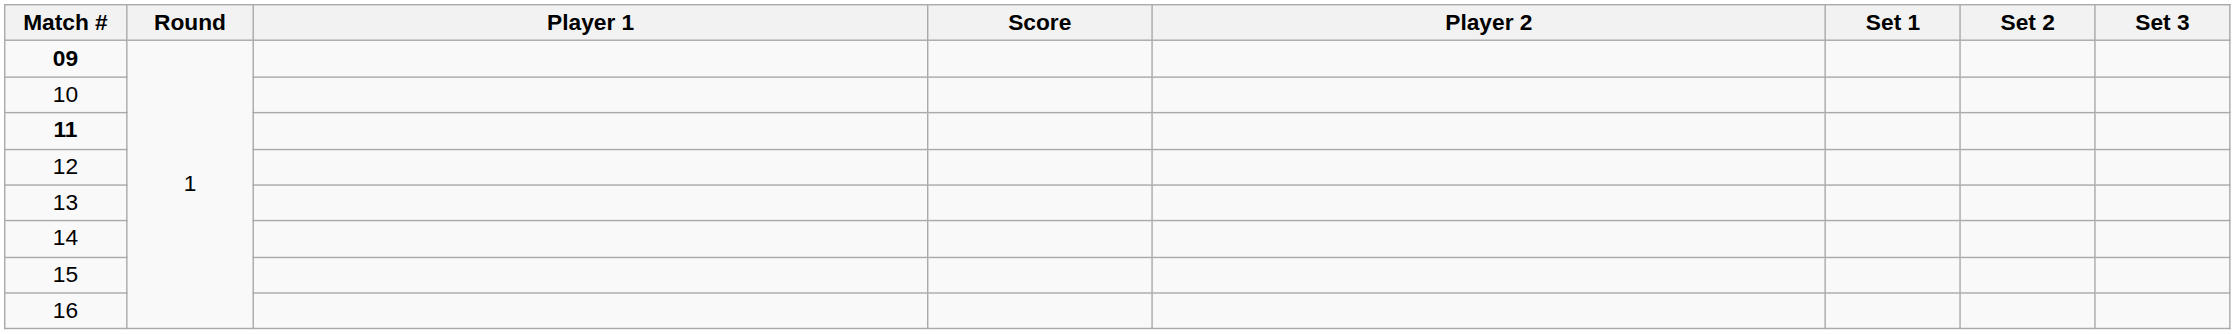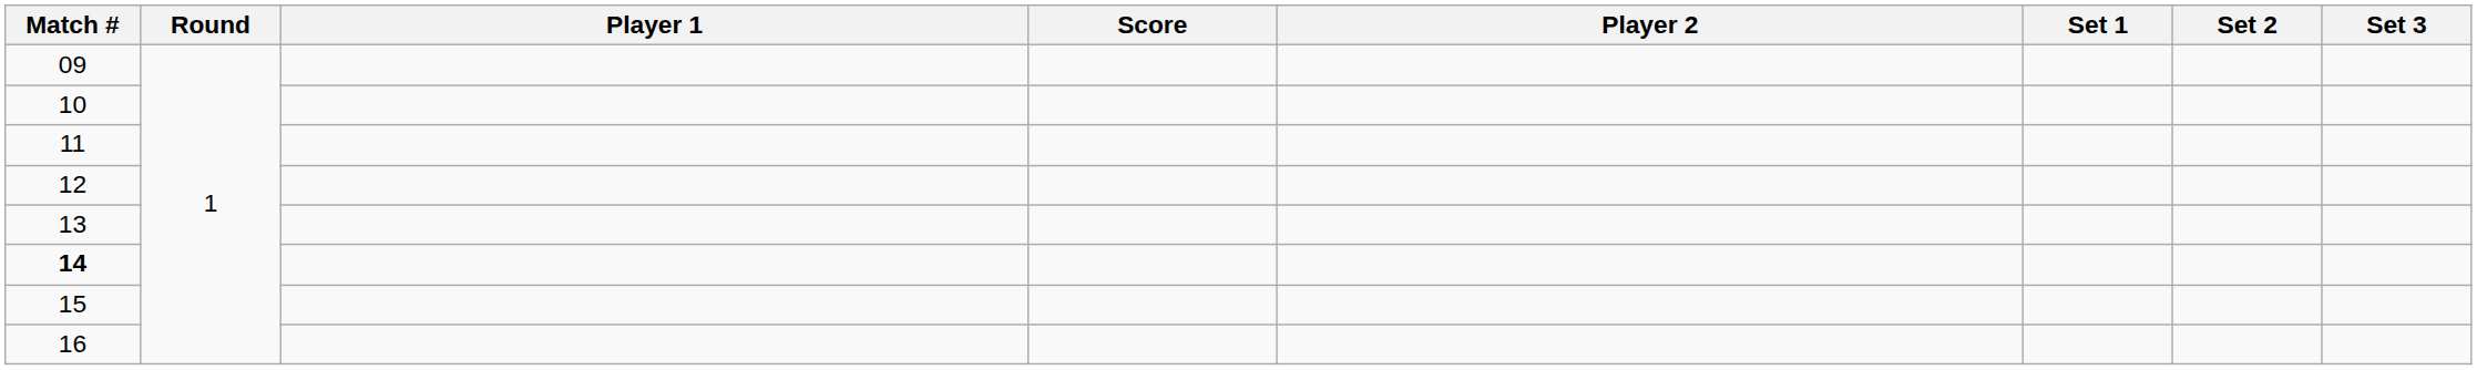09 | Match #: bold -> normal
11 | Match #: bold -> normal
14 | Match #: normal -> bold
